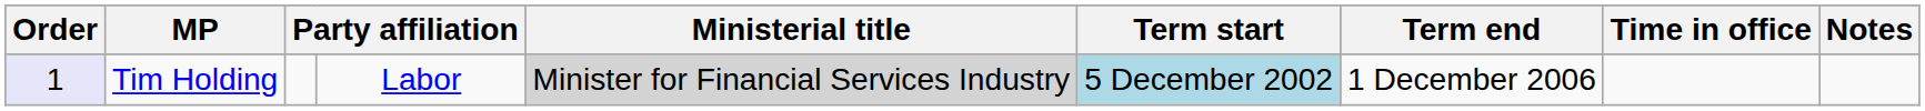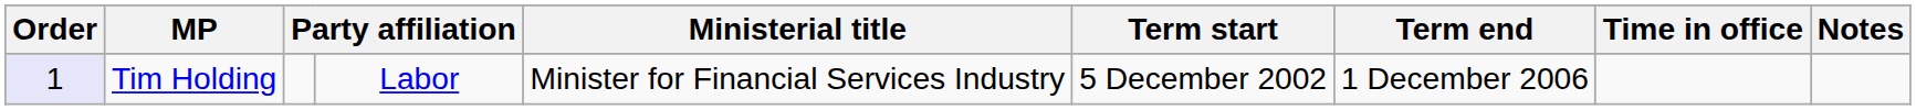Tim Holding | Ministerial title: lightgrey background -> no background
Tim Holding | Term start: lightblue background -> no background
